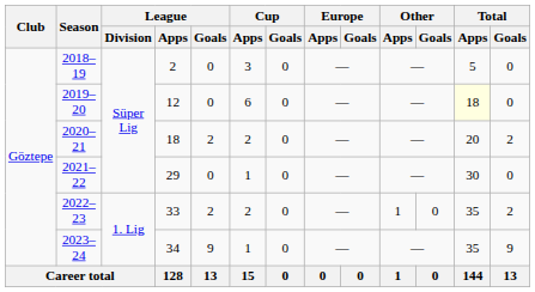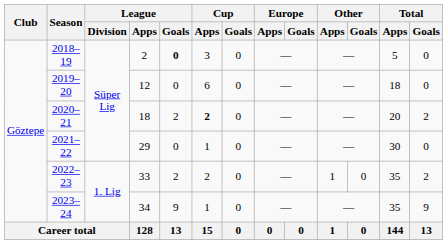2018–19 | League / Goals: normal -> bold
2019–20 | Total / Apps: lightyellow background -> no background
2020–21 | Cup / Apps: normal -> bold
